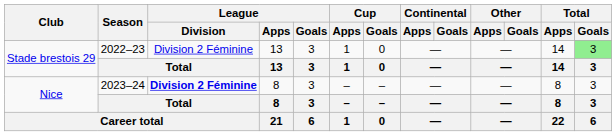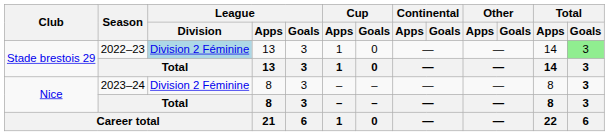Stade brestois 29 / 2022–23 | League / Division: no background -> lightblue background
Nice / 2023–24 | League / Division: bold -> normal
Nice / 2023–24 | Total / Goals: normal -> bold
